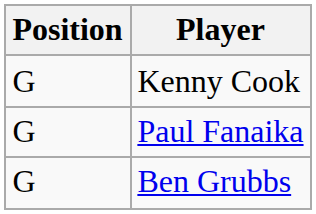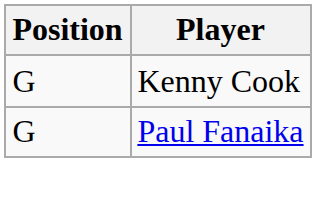- row: G | Ben Grubbs
